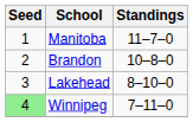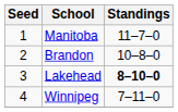Lakehead | Standings: normal -> bold
Winnipeg | Seed: lightgreen background -> no background
